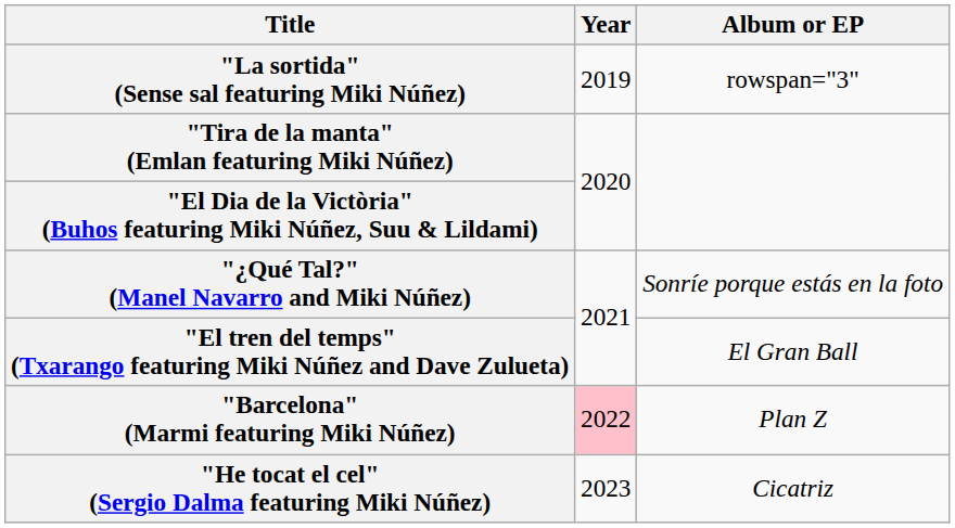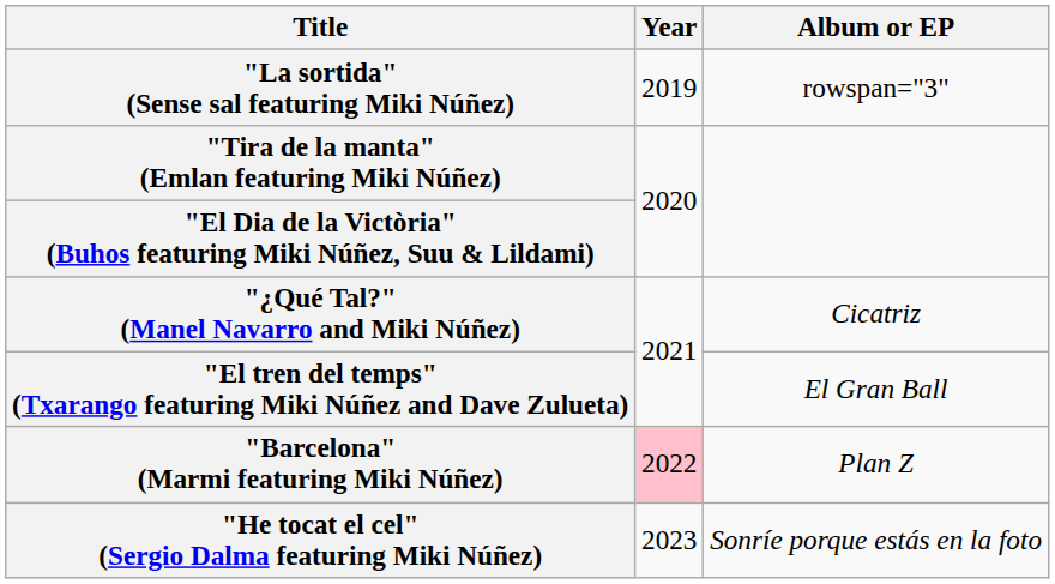"¿Qué Tal?" (Manel Navarro and Miki Núñez) | Album or EP: Sonríe porque estás en la foto -> Cicatriz
"He tocat el cel" (Sergio Dalma featuring Miki Núñez) | Album or EP: Cicatriz -> Sonríe porque estás en la foto
